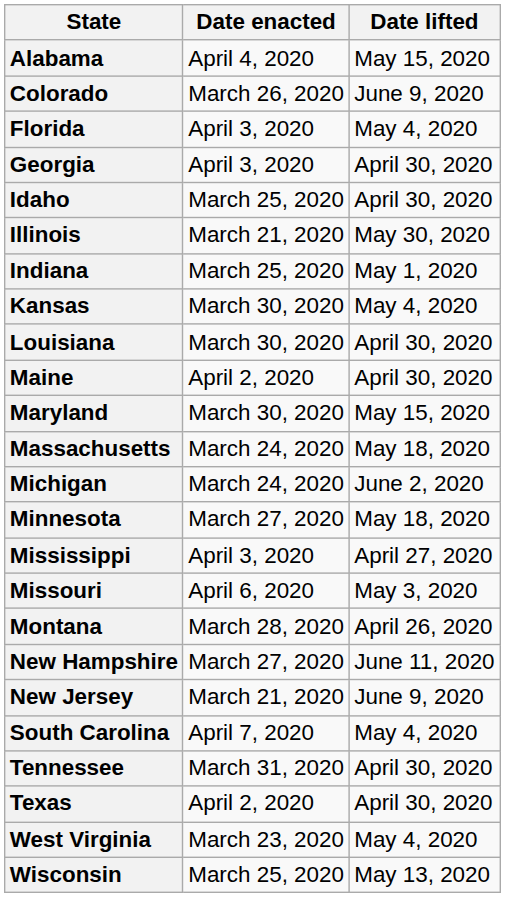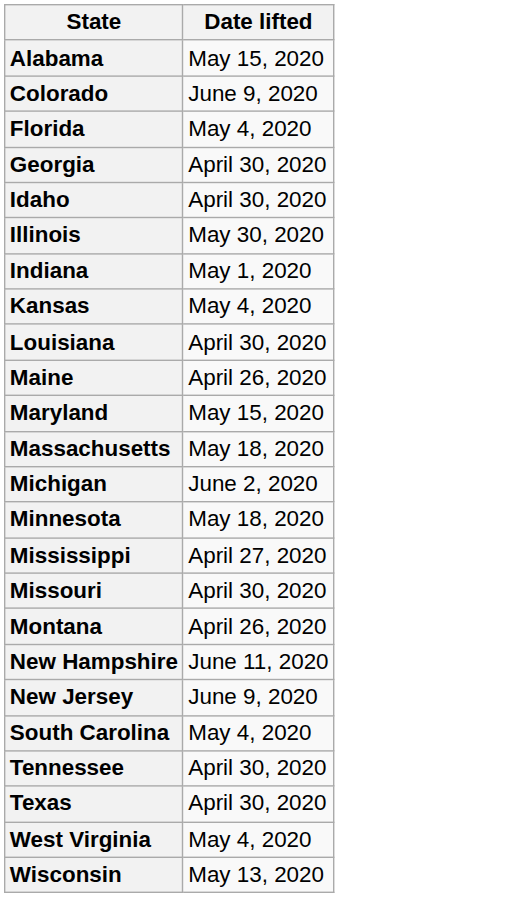- column: Date enacted | April 4, 2020 | March 26, 2020 | April 3, 2020 | April 3, 2020 | March 25, 2020 | March 21, 2020 | March 25, 2020 | March 30, 2020 | March 30, 2020 | April 2, 2020 | March 30, 2020 | March 24, 2020 | March 24, 2020 | March 27, 2020 | April 3, 2020 | April 6, 2020 | March 28, 2020 | March 27, 2020 | March 21, 2020 | April 7, 2020 | March 31, 2020 | April 2, 2020 | March 23, 2020 | March 25, 2020
Maine | Date lifted: April 30, 2020 -> April 26, 2020
Missouri | Date lifted: May 3, 2020 -> April 30, 2020
